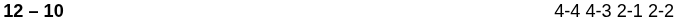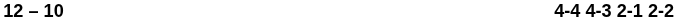row 1 | column 2: normal -> bold
